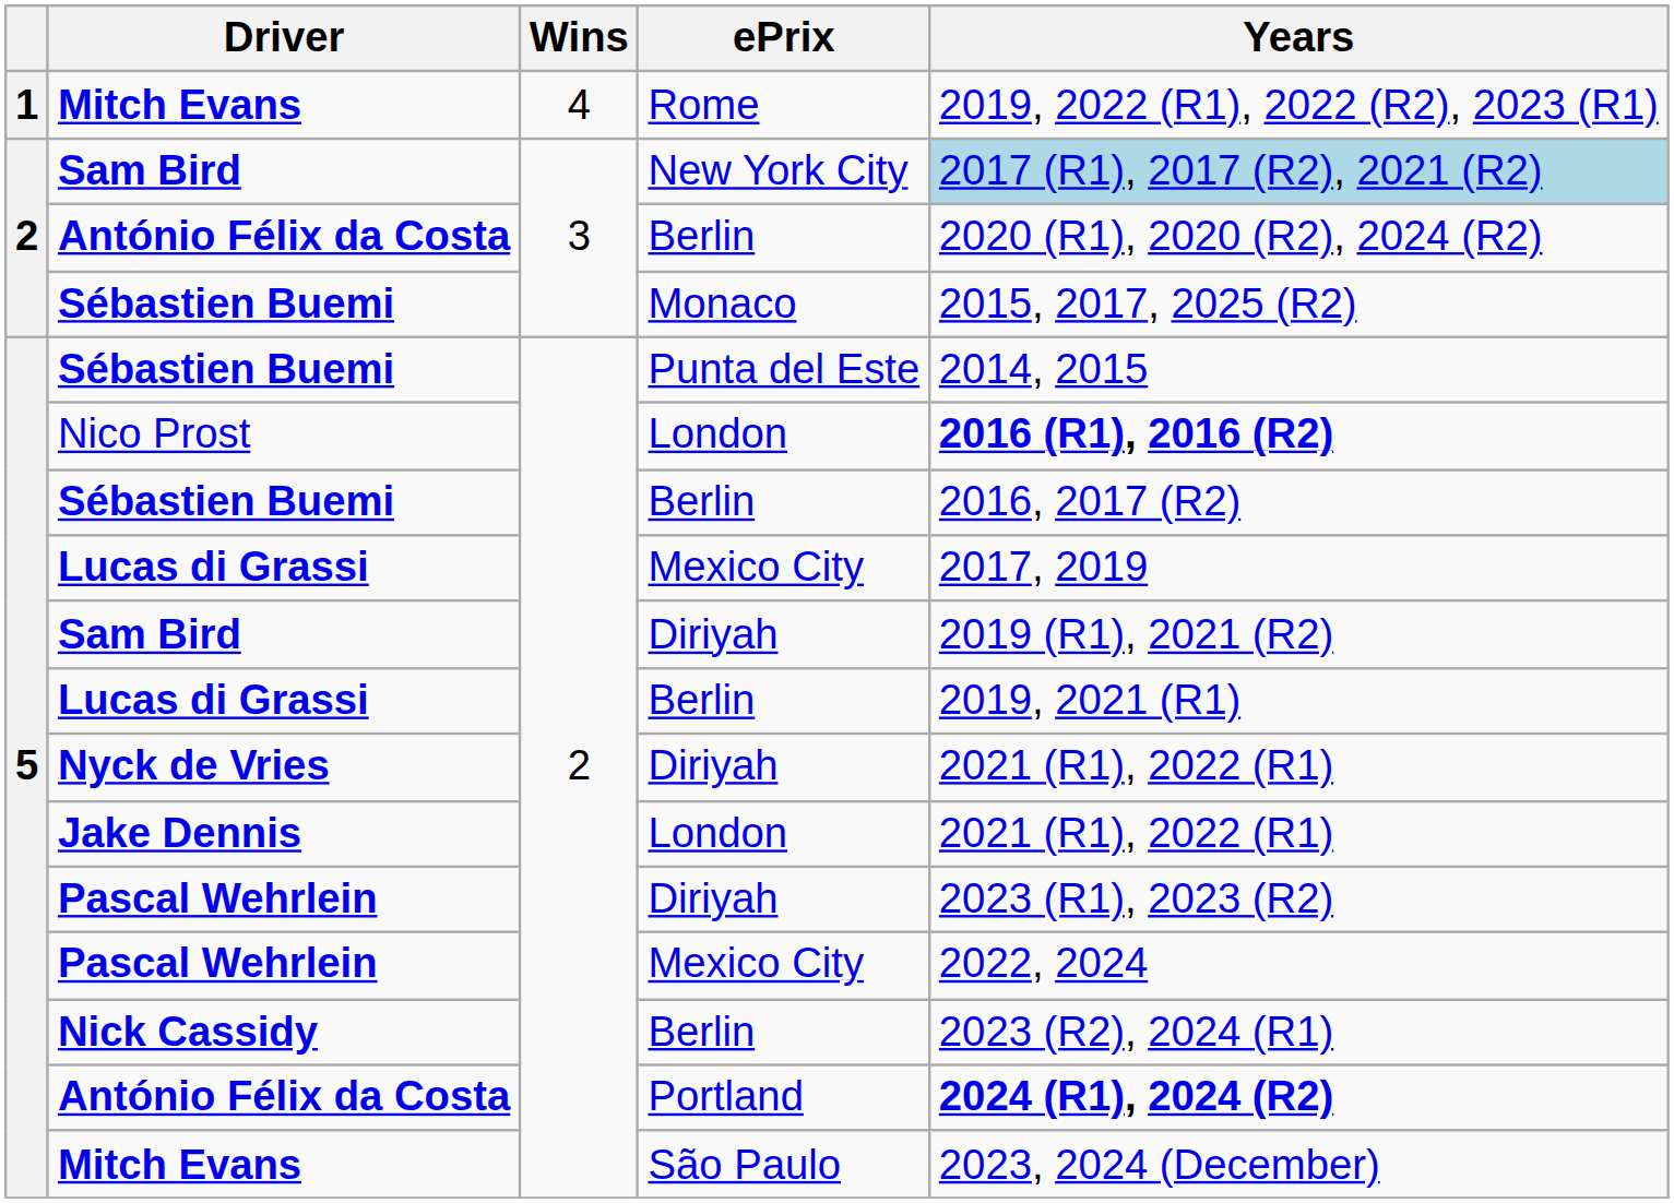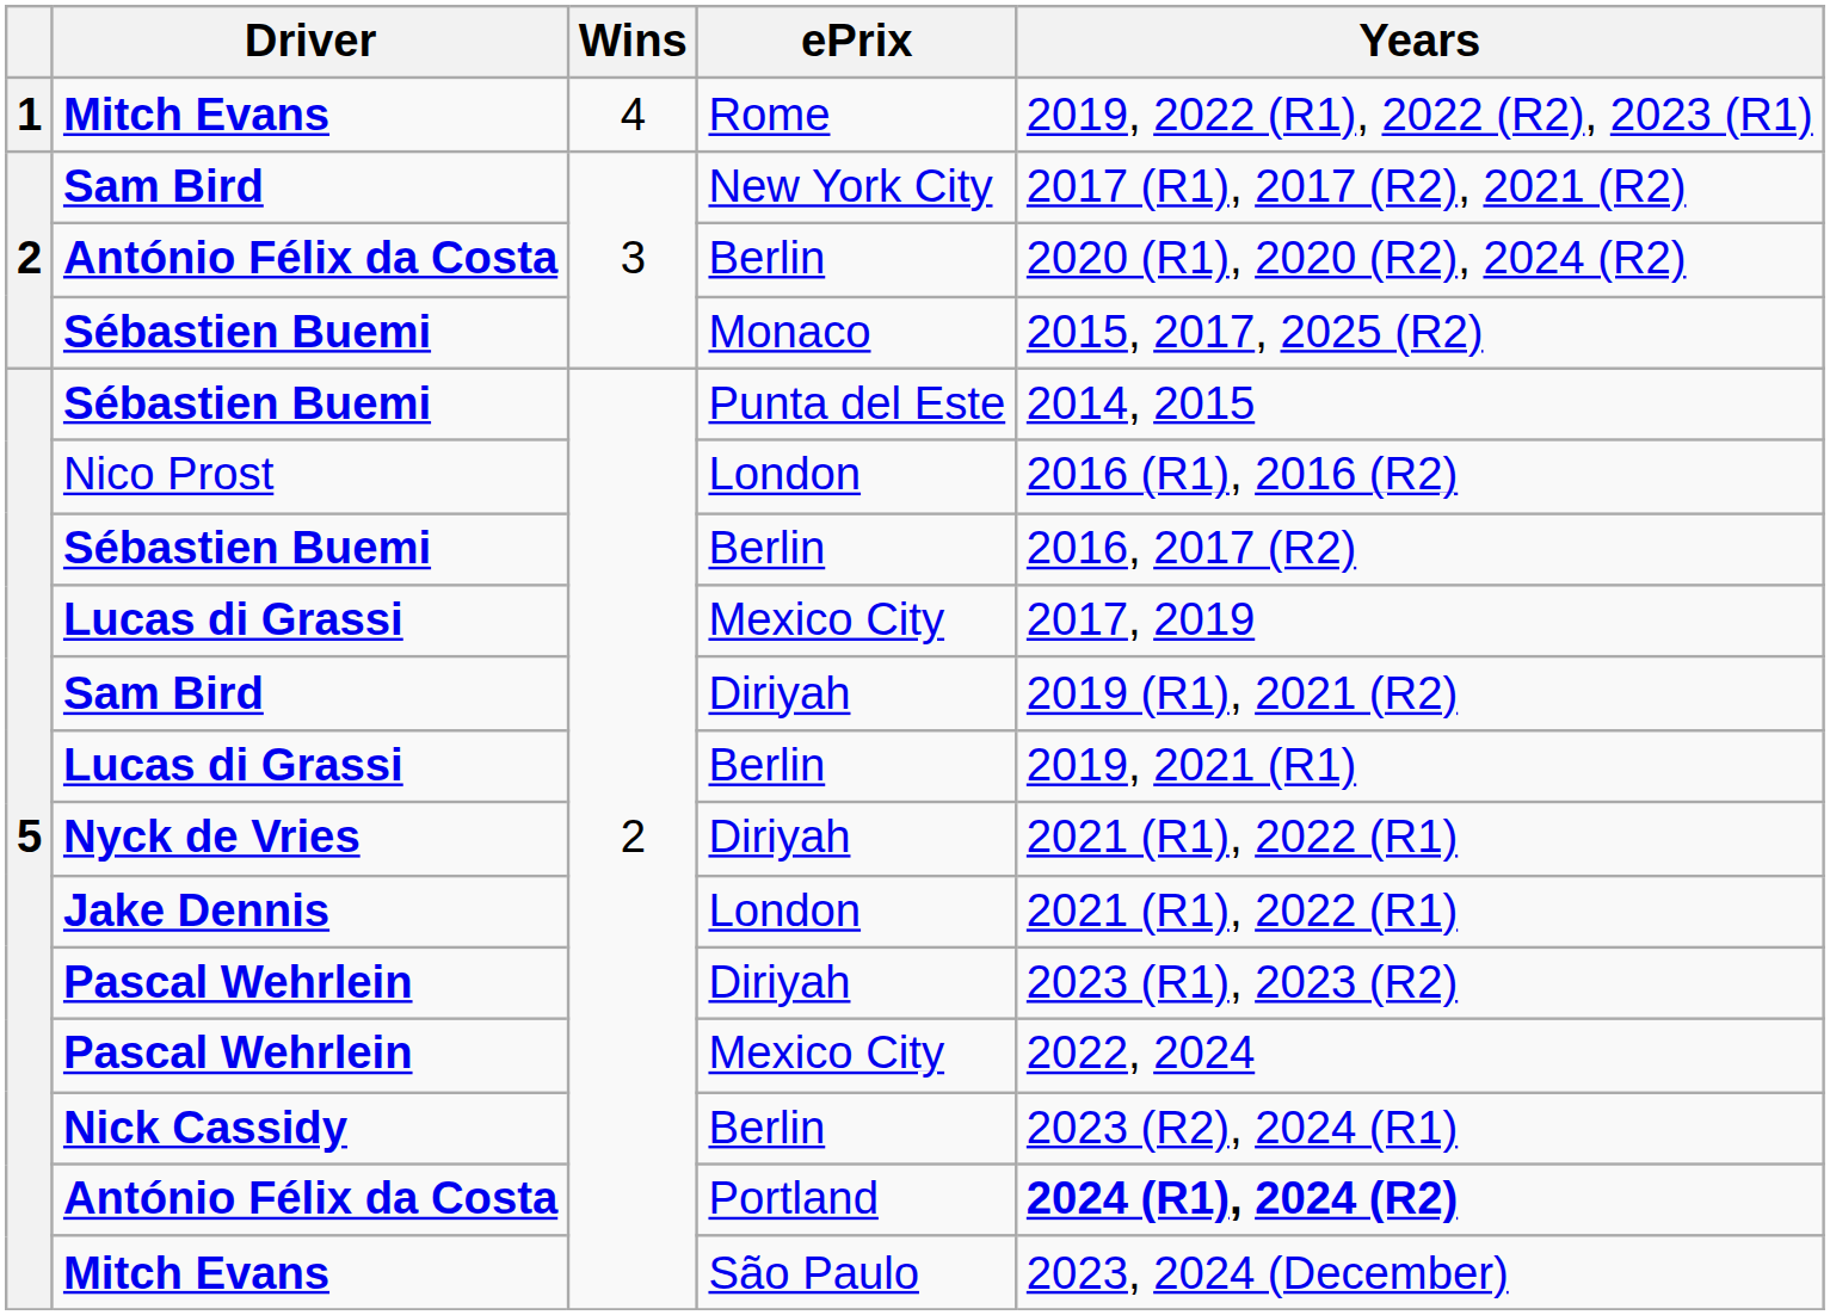Sam Bird / New York City | Years: lightblue background -> no background
Nico Prost | Years: bold -> normal
